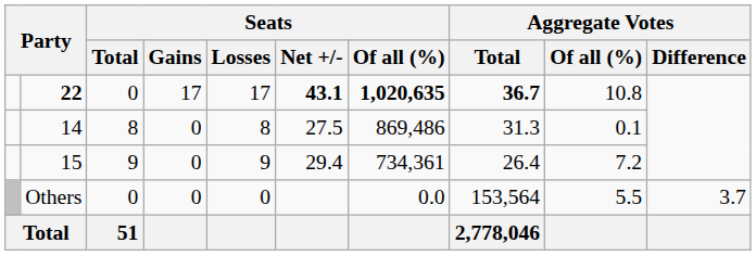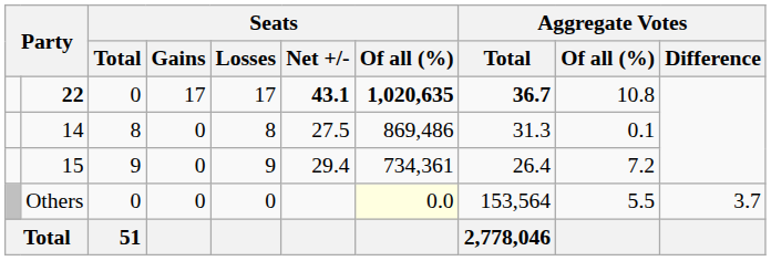Others | Seats / Of all (%): no background -> lightyellow background
